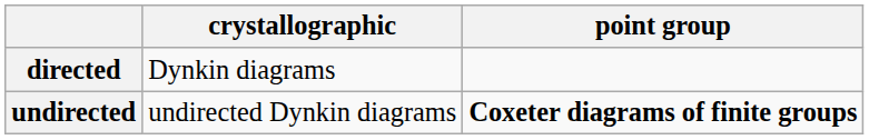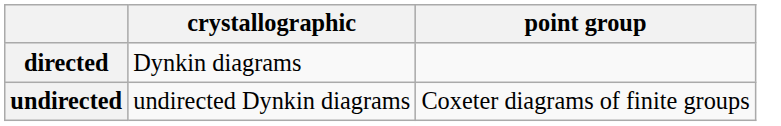undirected | point group: bold -> normal
